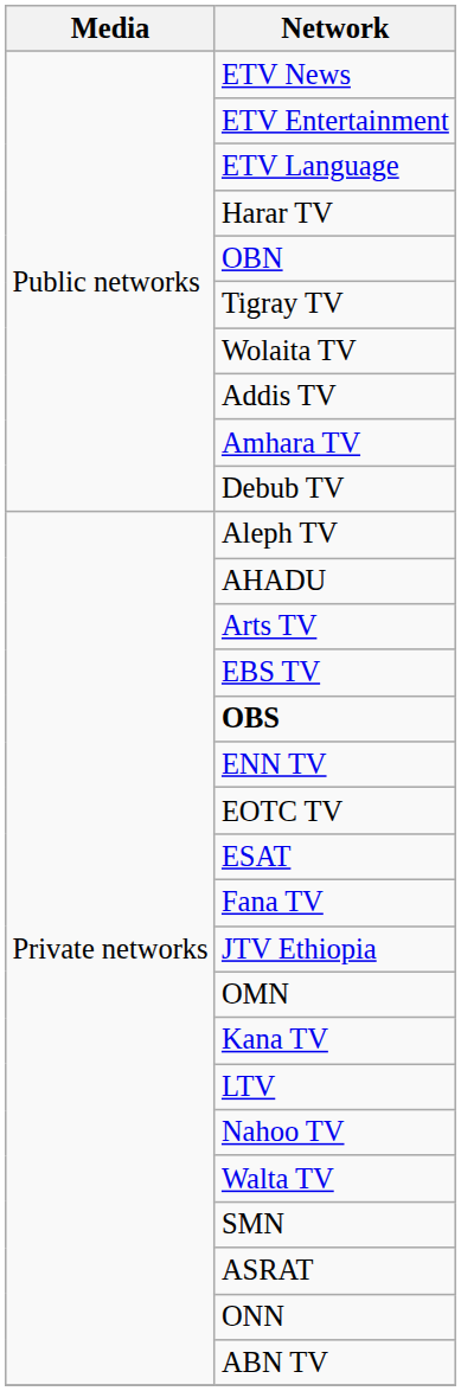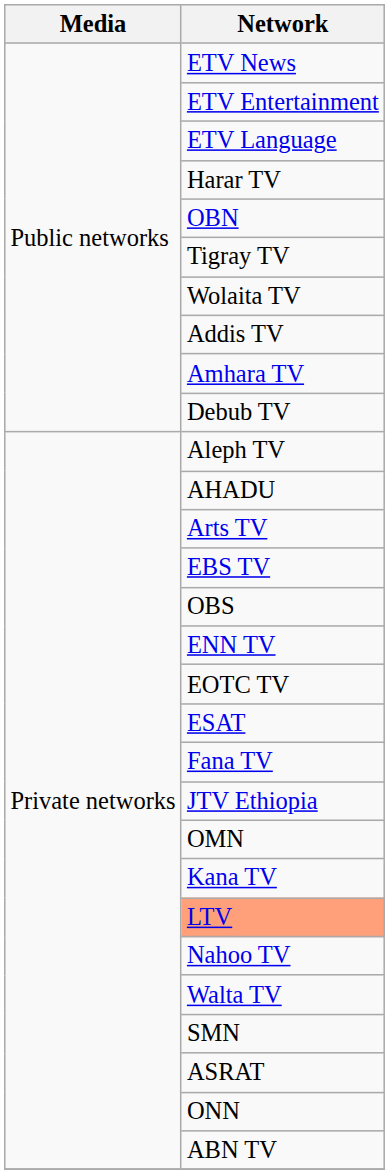OBS | Network: bold -> normal
LTV | Network: no background -> lightsalmon background
